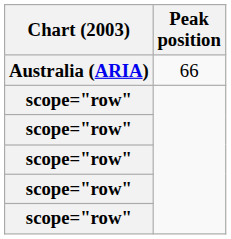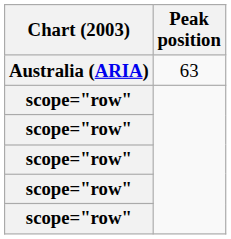Australia (ARIA) | Peak position: 66 -> 63
